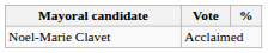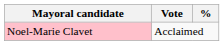Noel-Marie Clavet | Mayoral candidate: no background -> pink background
